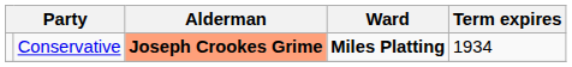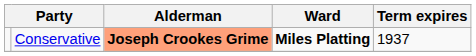Conservative | Term expires: 1934 -> 1937
